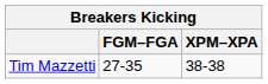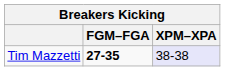Tim Mazzetti | FGM–FGA: normal -> bold
Tim Mazzetti | XPM–XPA: no background -> lavender background
